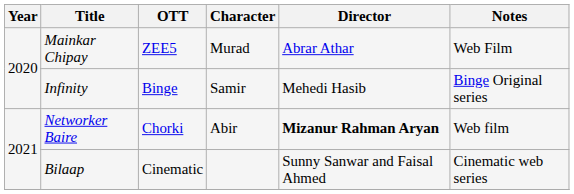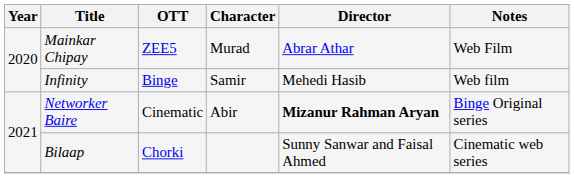Infinity | Notes: Binge Original series -> Web film
Networker Baire | OTT: Chorki -> Cinematic
Networker Baire | Notes: Web film -> Binge Original series
Bilaap | OTT: Cinematic -> Chorki
